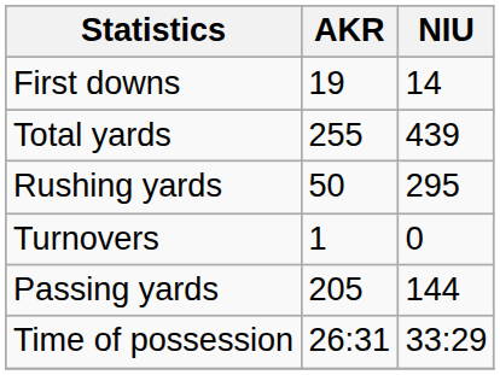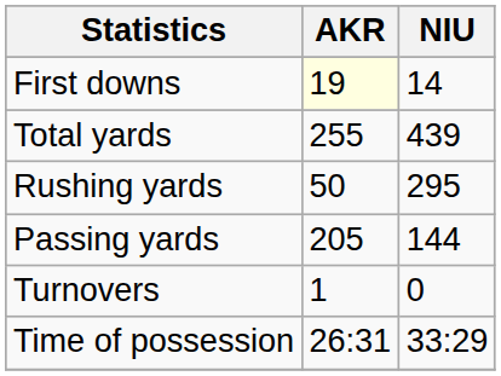First downs | AKR: no background -> lightyellow background
rows swapped: Passing yards <-> Turnovers
